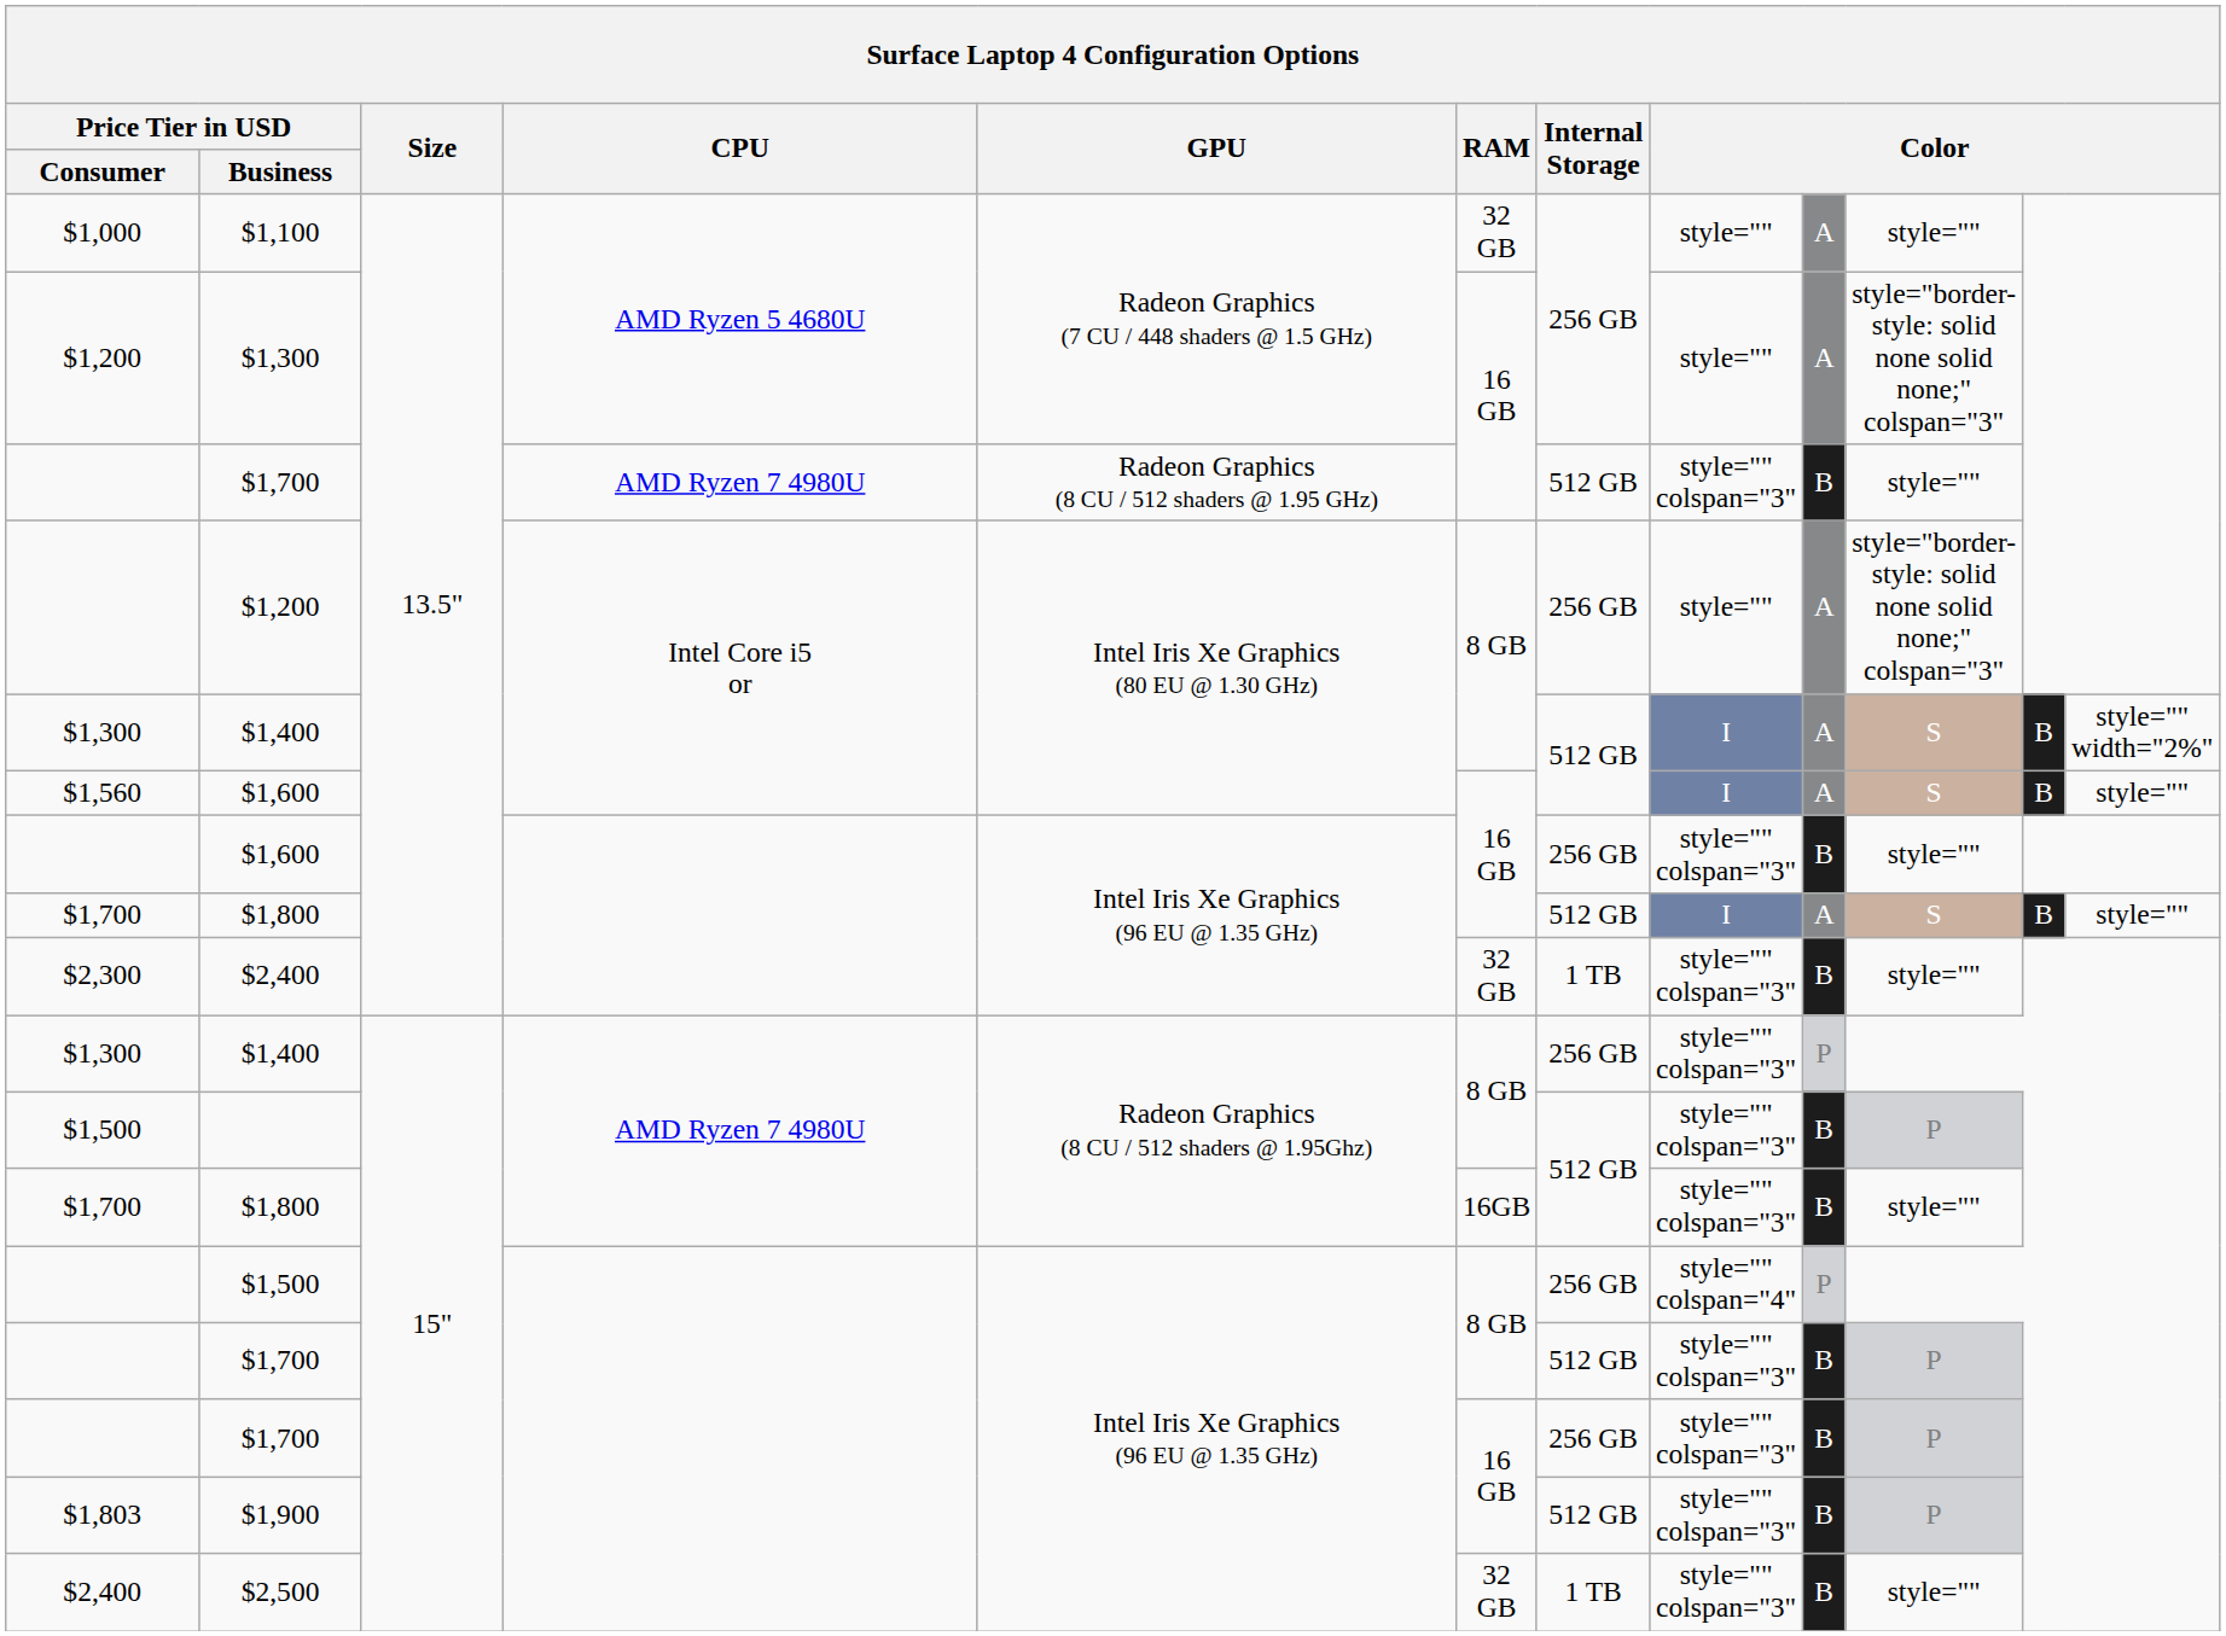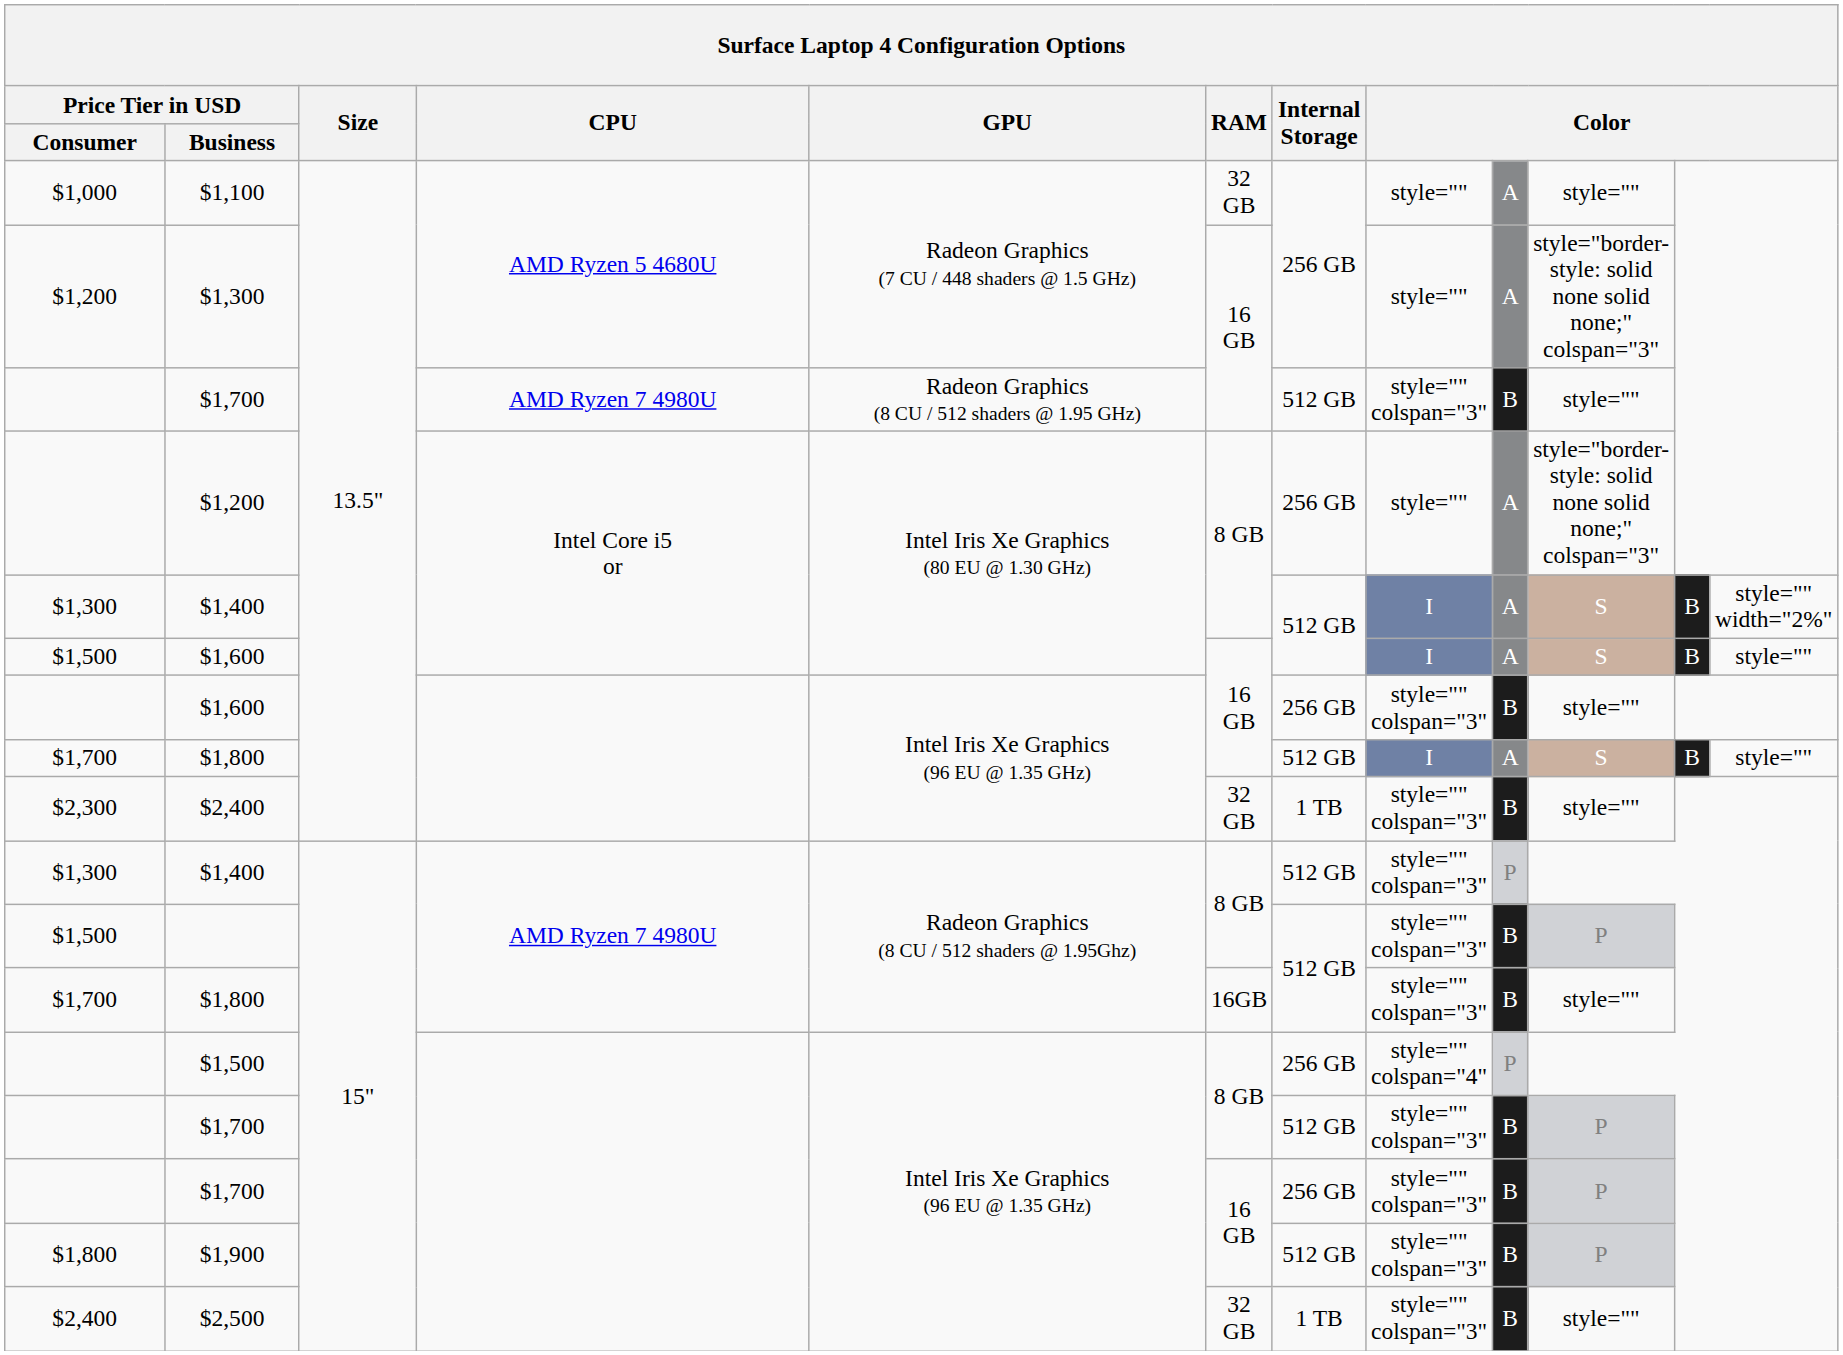$1,600 / Intel Core i5 or | Price Tier in USD / Consumer: $1,560 -> $1,500
$1,400 / AMD Ryzen 7 4980U | Internal Storage: 256 GB -> 512 GB
$1,900 | Price Tier in USD / Consumer: $1,803 -> $1,800
